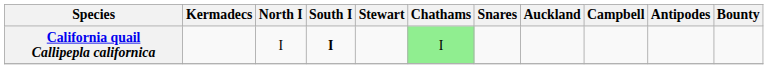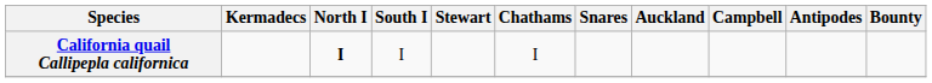California quail Callipepla californica | North I: normal -> bold
California quail Callipepla californica | South I: bold -> normal
California quail Callipepla californica | Chathams: lightgreen background -> no background
